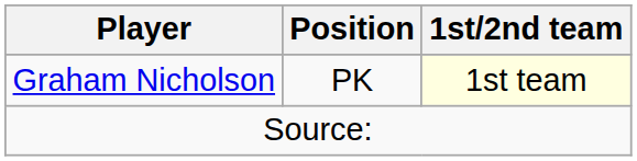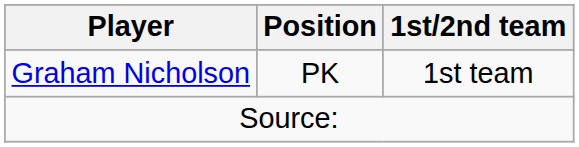Graham Nicholson | 1st/2nd team: lightyellow background -> no background
